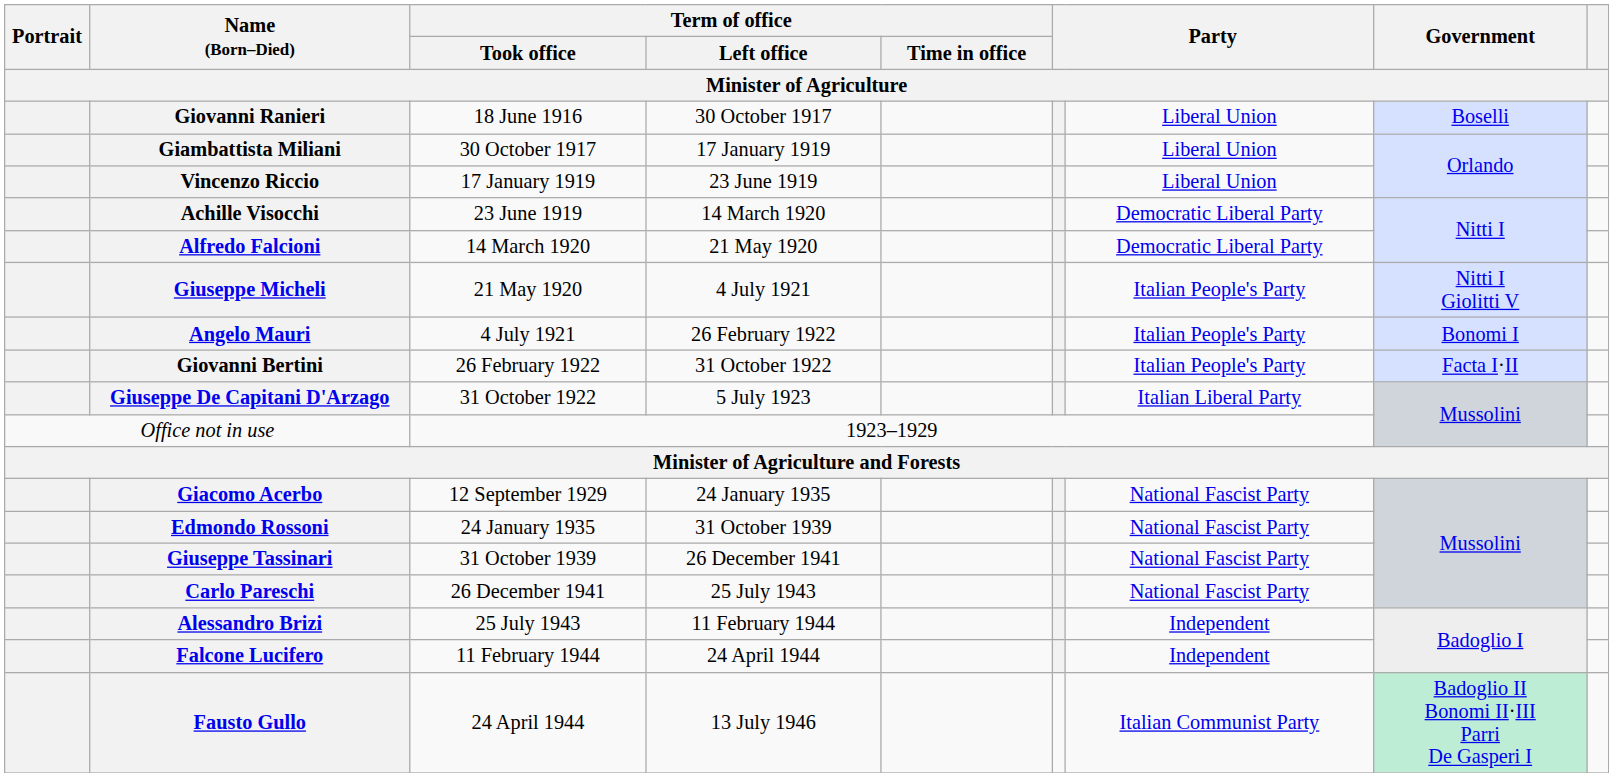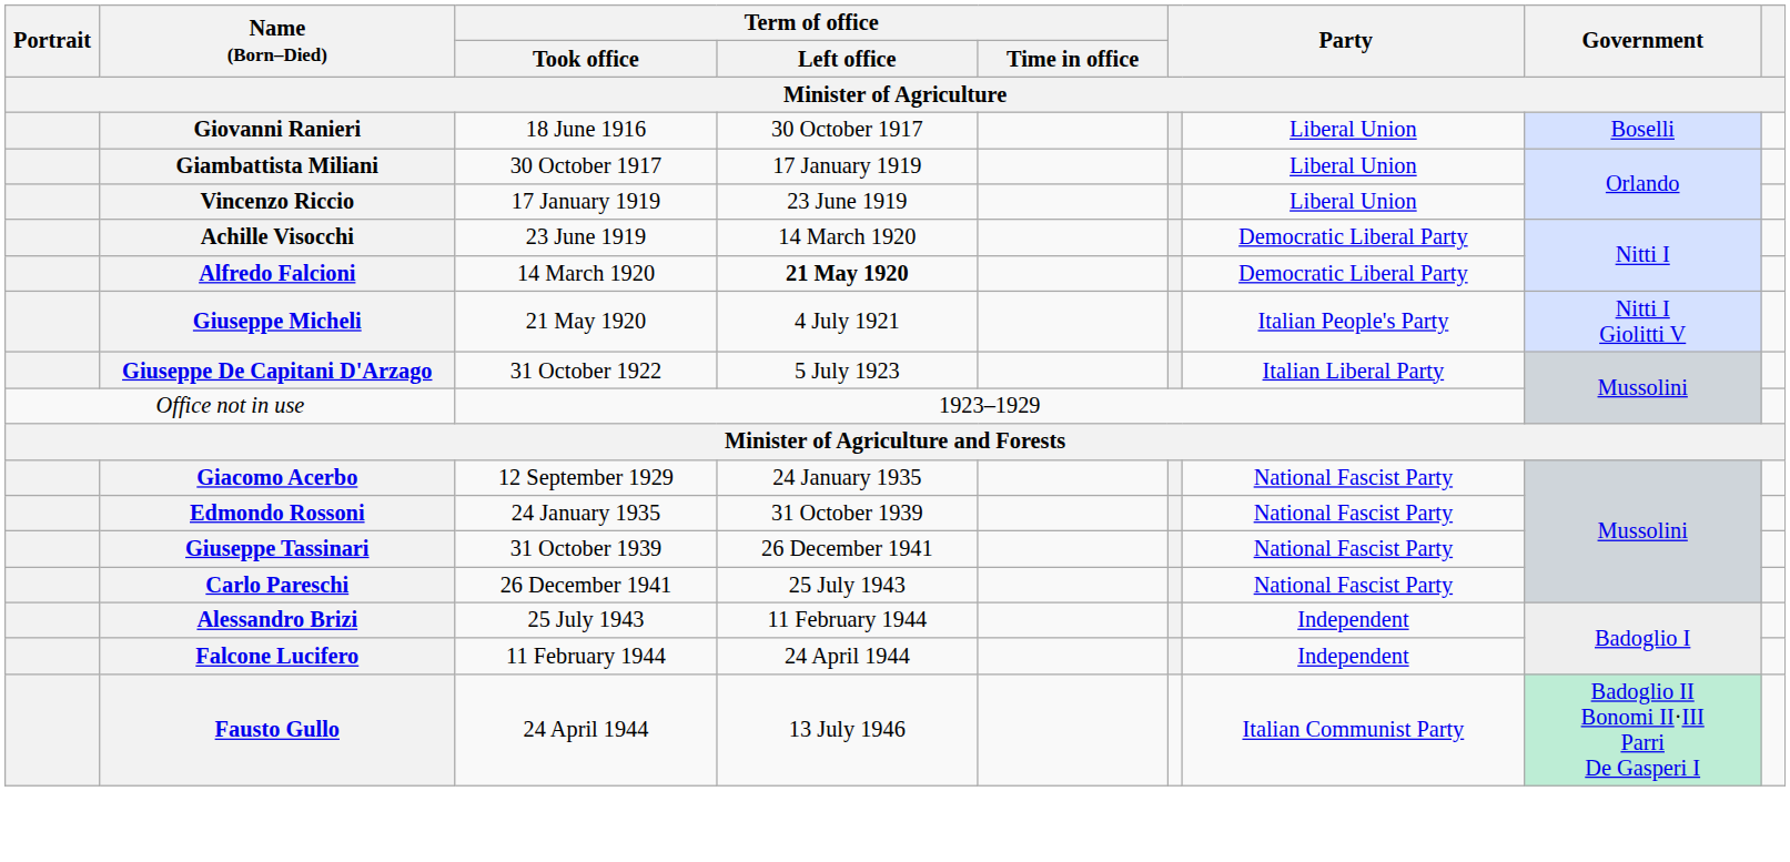Alfredo Falcioni | Term of office / Left office: normal -> bold
- row: Angelo Mauri | 4 July 1921 | 26 February 1922 | Italian People's Party | Bonomi I
- row: Giovanni Bertini | 26 February 1922 | 31 October 1922 | Italian People's Party | Facta I·II
